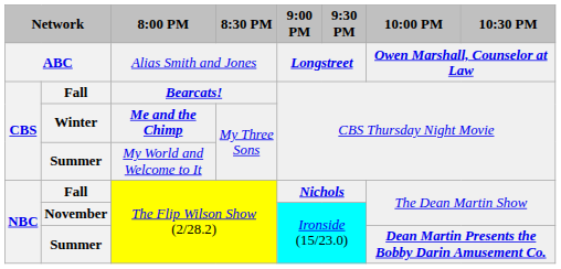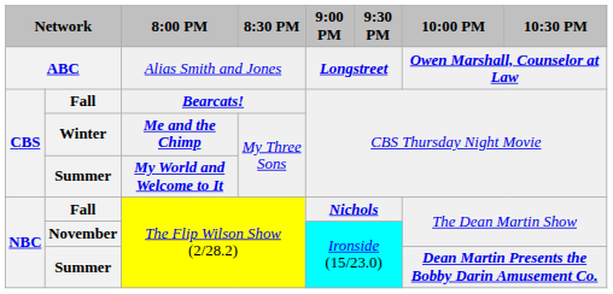Summer / My World and Welcome to It | 8:00 PM: normal -> bold
